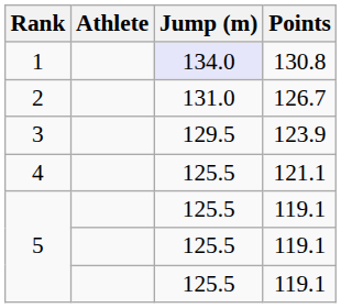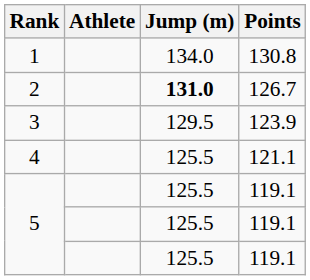1 | Jump (m): lavender background -> no background
2 | Jump (m): normal -> bold
